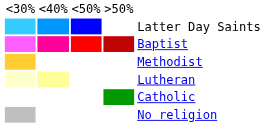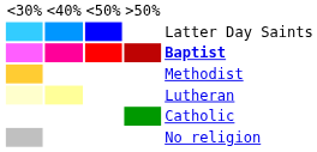row 3 | column 5: normal -> bold
